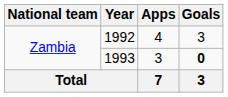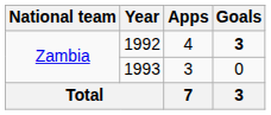1992 | Goals: normal -> bold
1993 | Goals: bold -> normal
